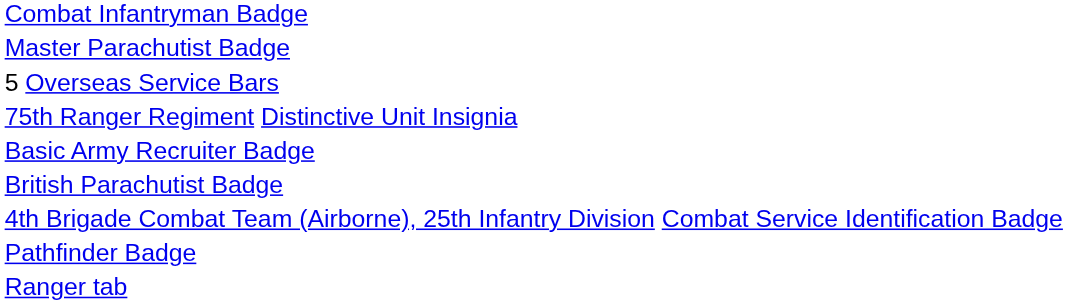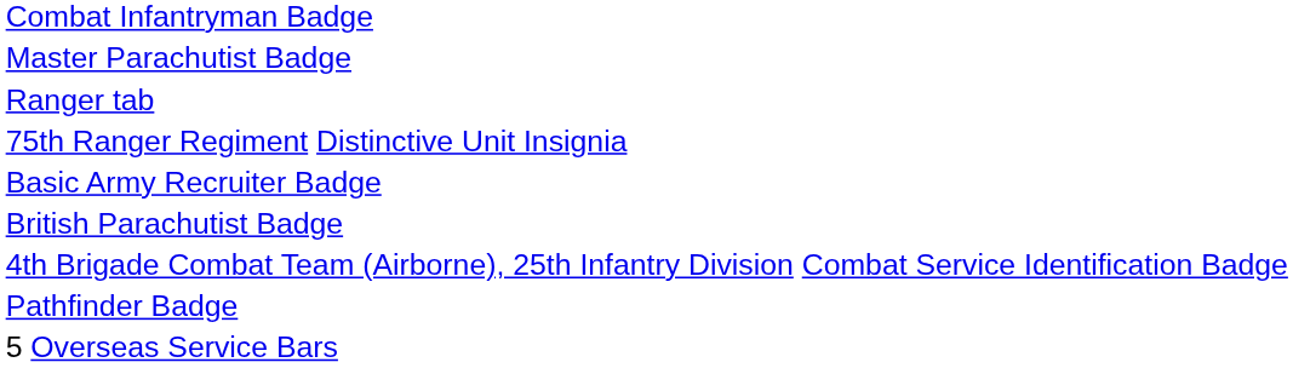row 3 | column 1: 5 Overseas Service Bars -> Ranger tab
row 9 | column 1: Ranger tab -> 5 Overseas Service Bars
